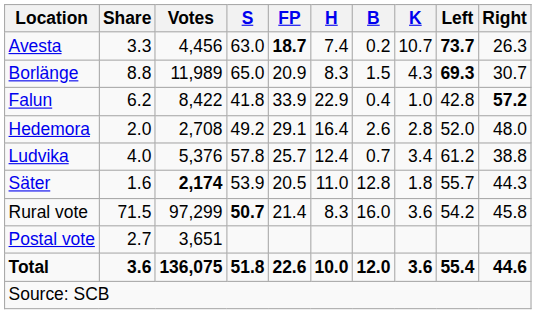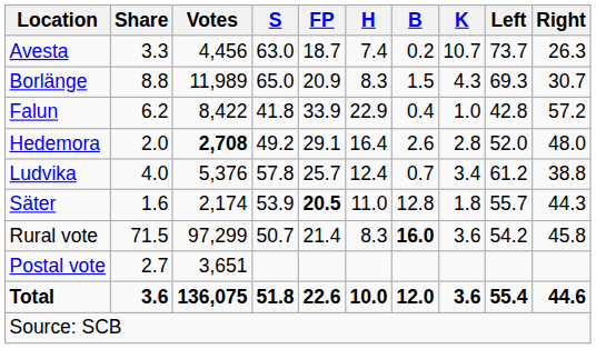Avesta | FP: bold -> normal
Avesta | Left: bold -> normal
Borlänge | Left: bold -> normal
Falun | Right: bold -> normal
Hedemora | Votes: normal -> bold
Säter | Votes: bold -> normal
Säter | FP: normal -> bold
Rural vote | S: bold -> normal
Rural vote | B: normal -> bold
